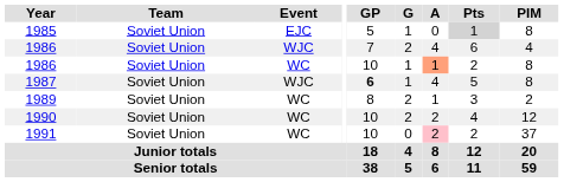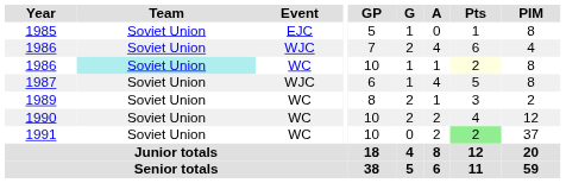1985 | Pts: lightgrey background -> no background
1986 / WC | Team: no background -> paleturquoise background
1986 / WC | A: lightsalmon background -> no background
1986 / WC | Pts: no background -> lightyellow background
1987 | GP: bold -> normal
1991 | A: pink background -> no background
1991 | Pts: no background -> lightgreen background
